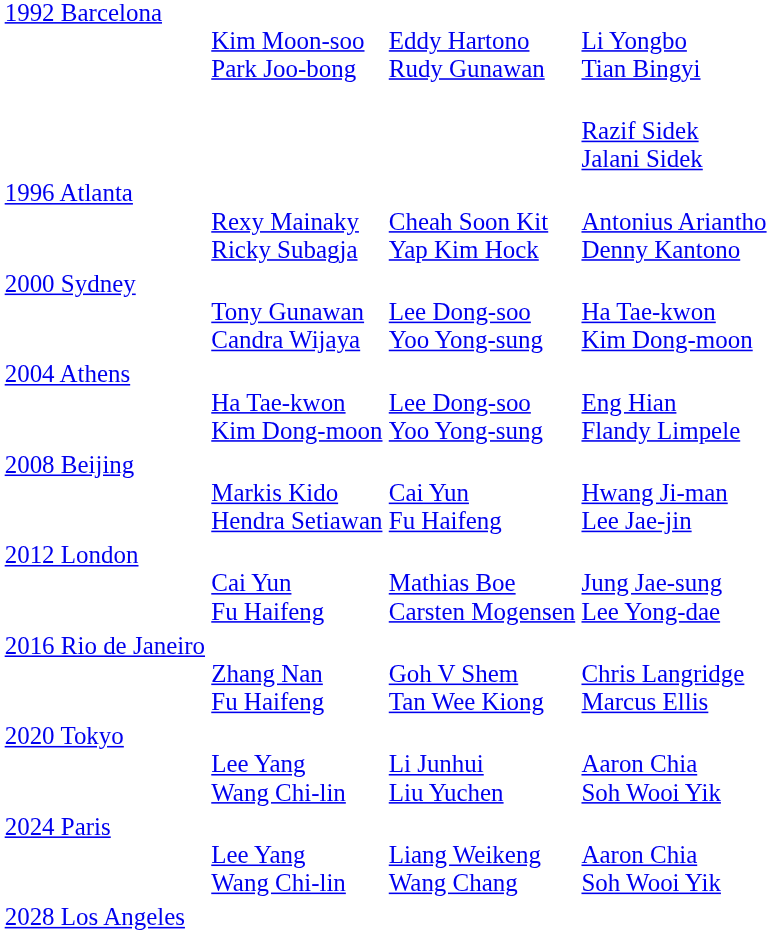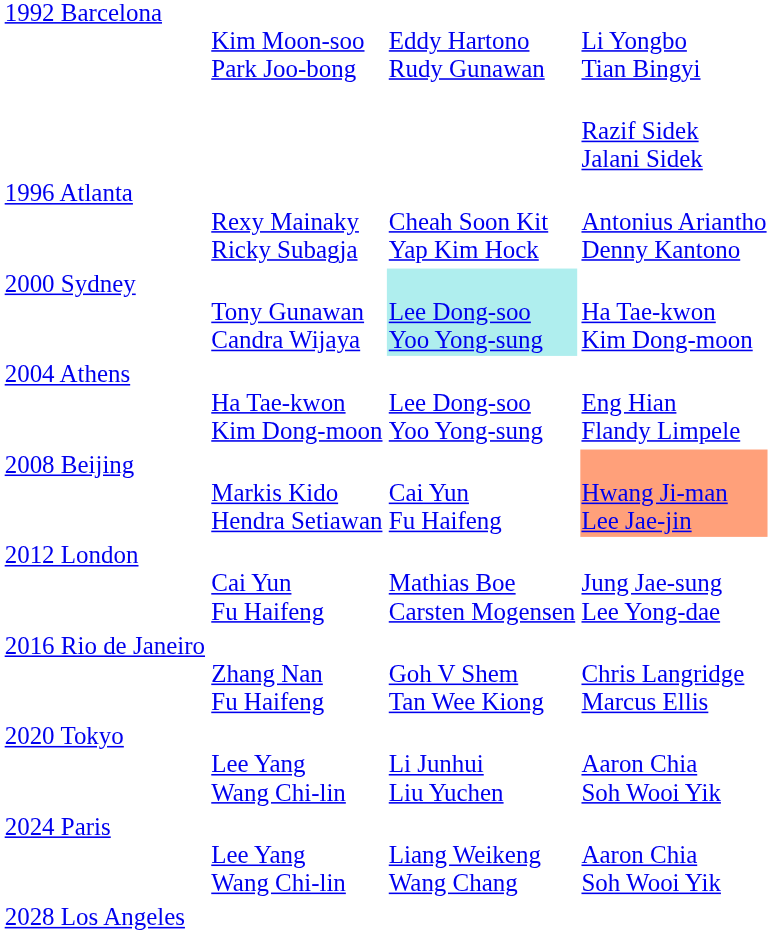2000 Sydney | column 3: no background -> paleturquoise background
2008 Beijing | column 4: no background -> lightsalmon background
